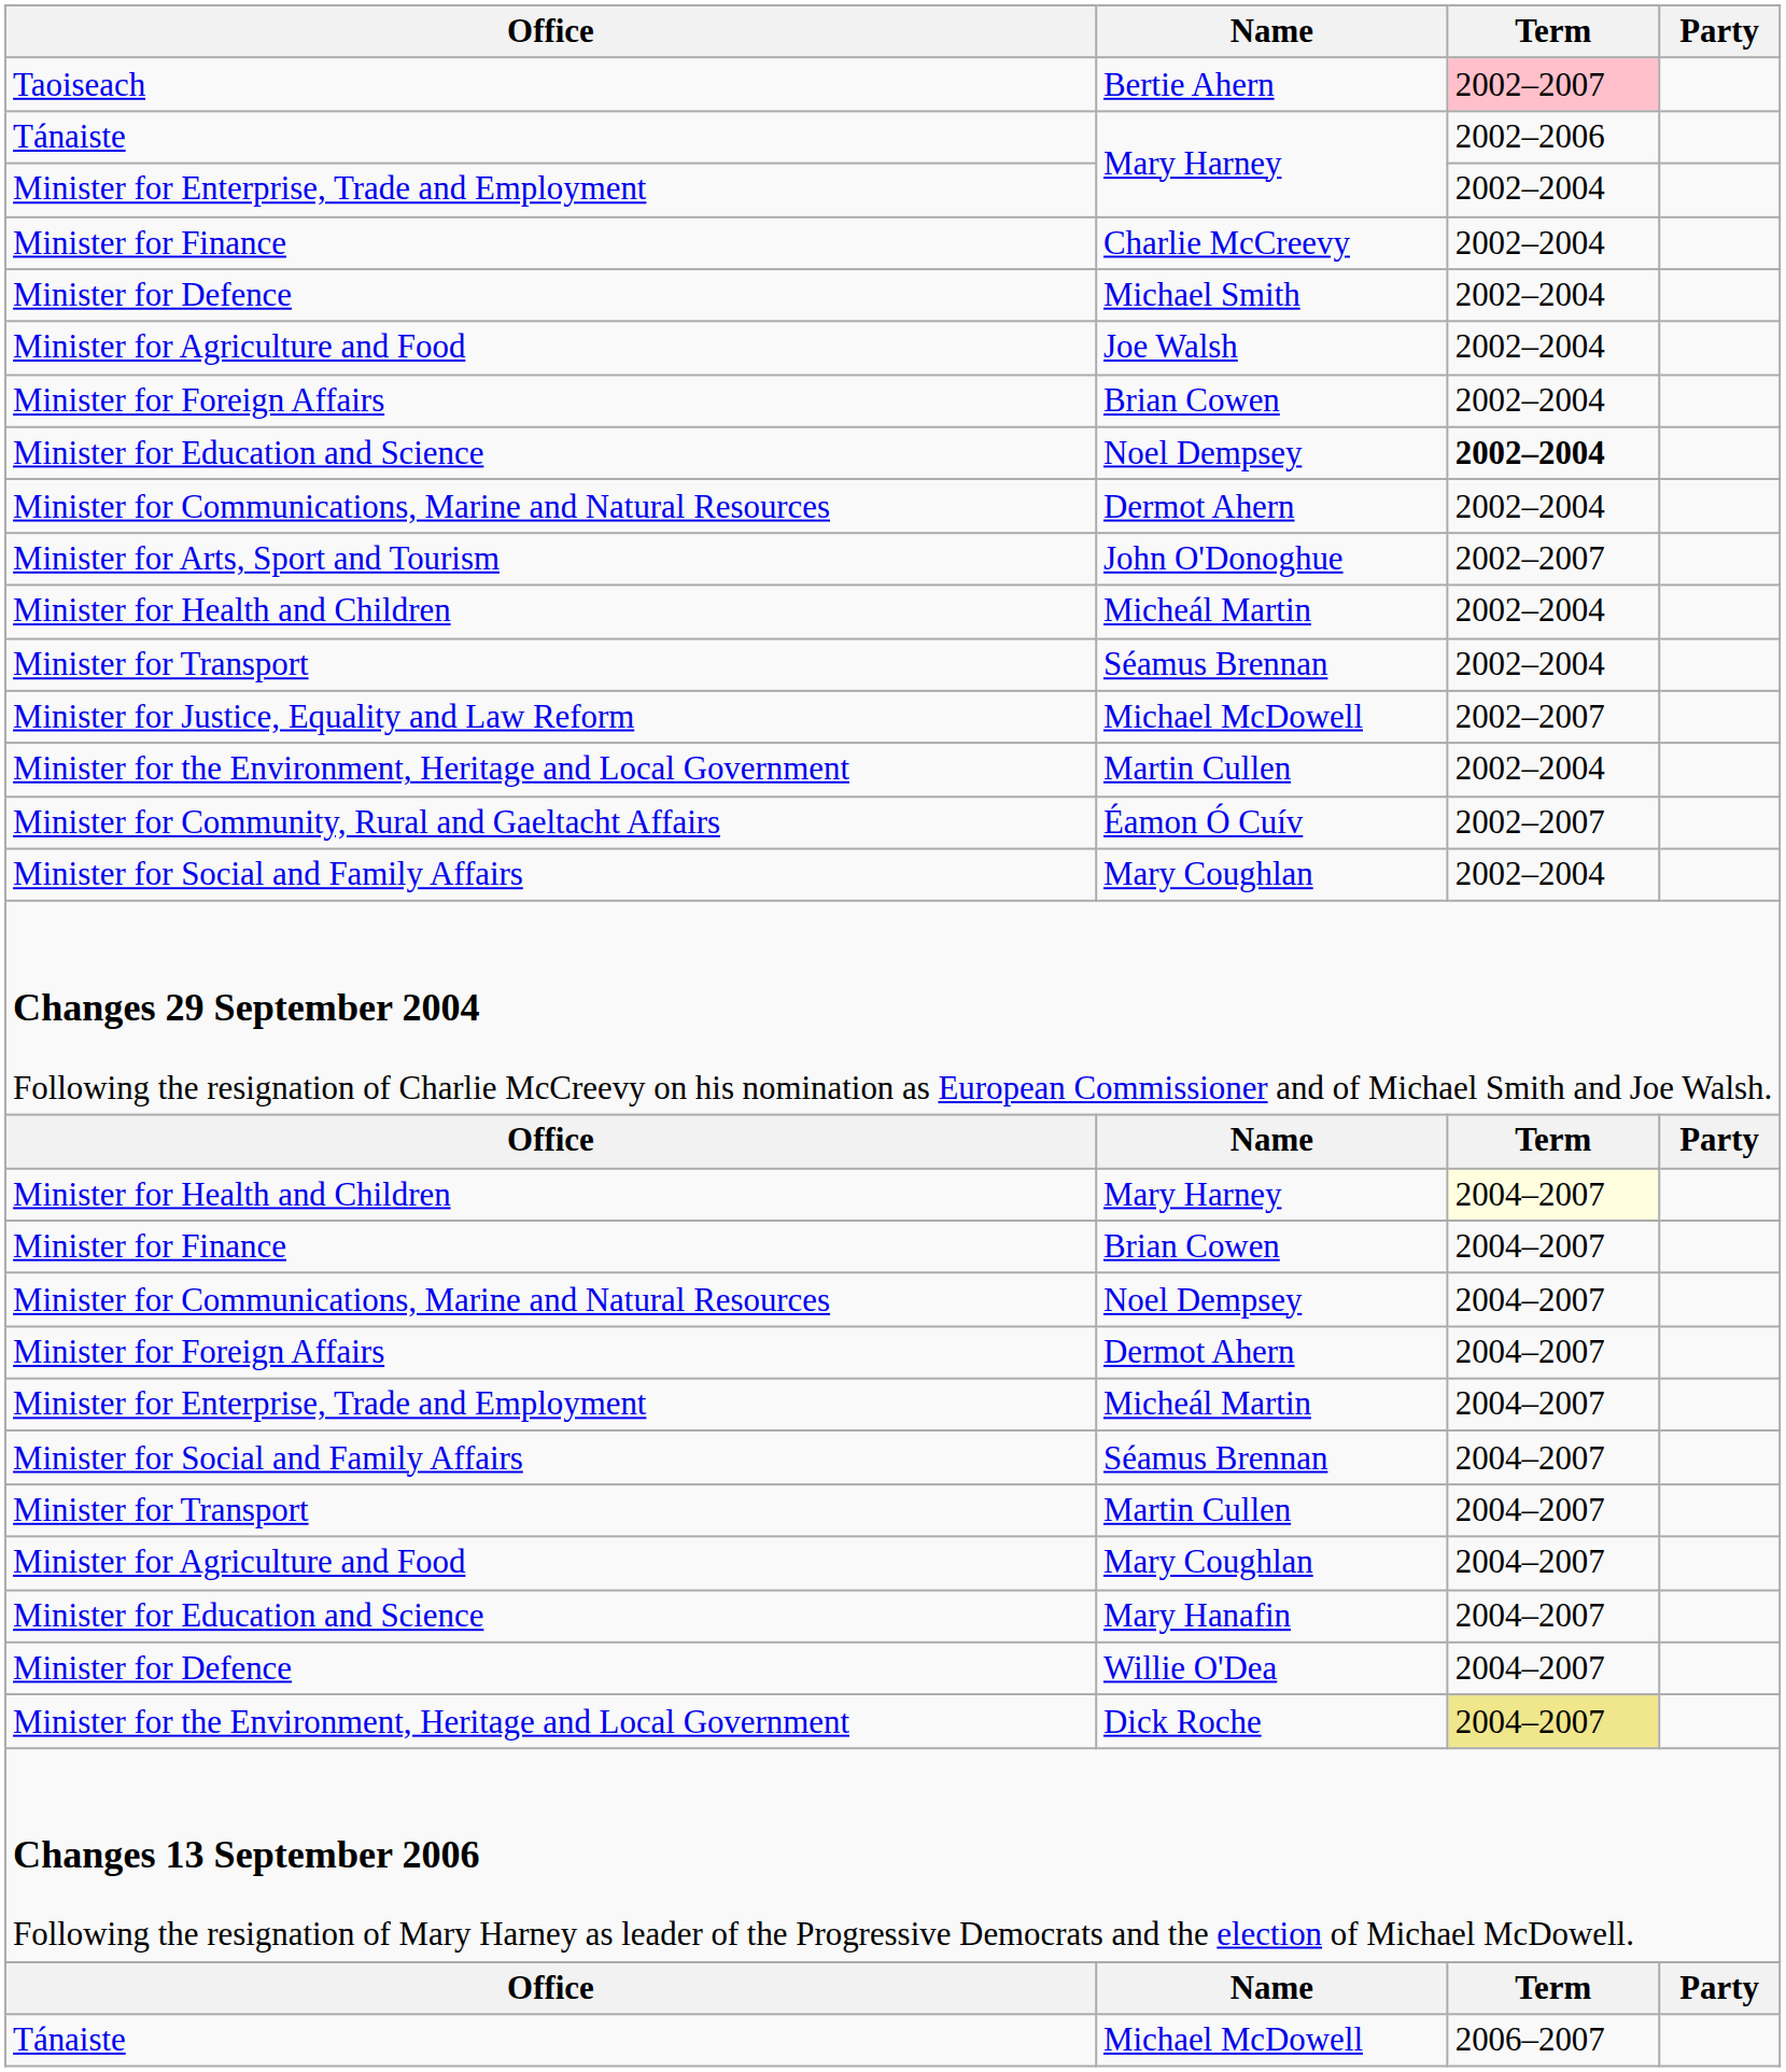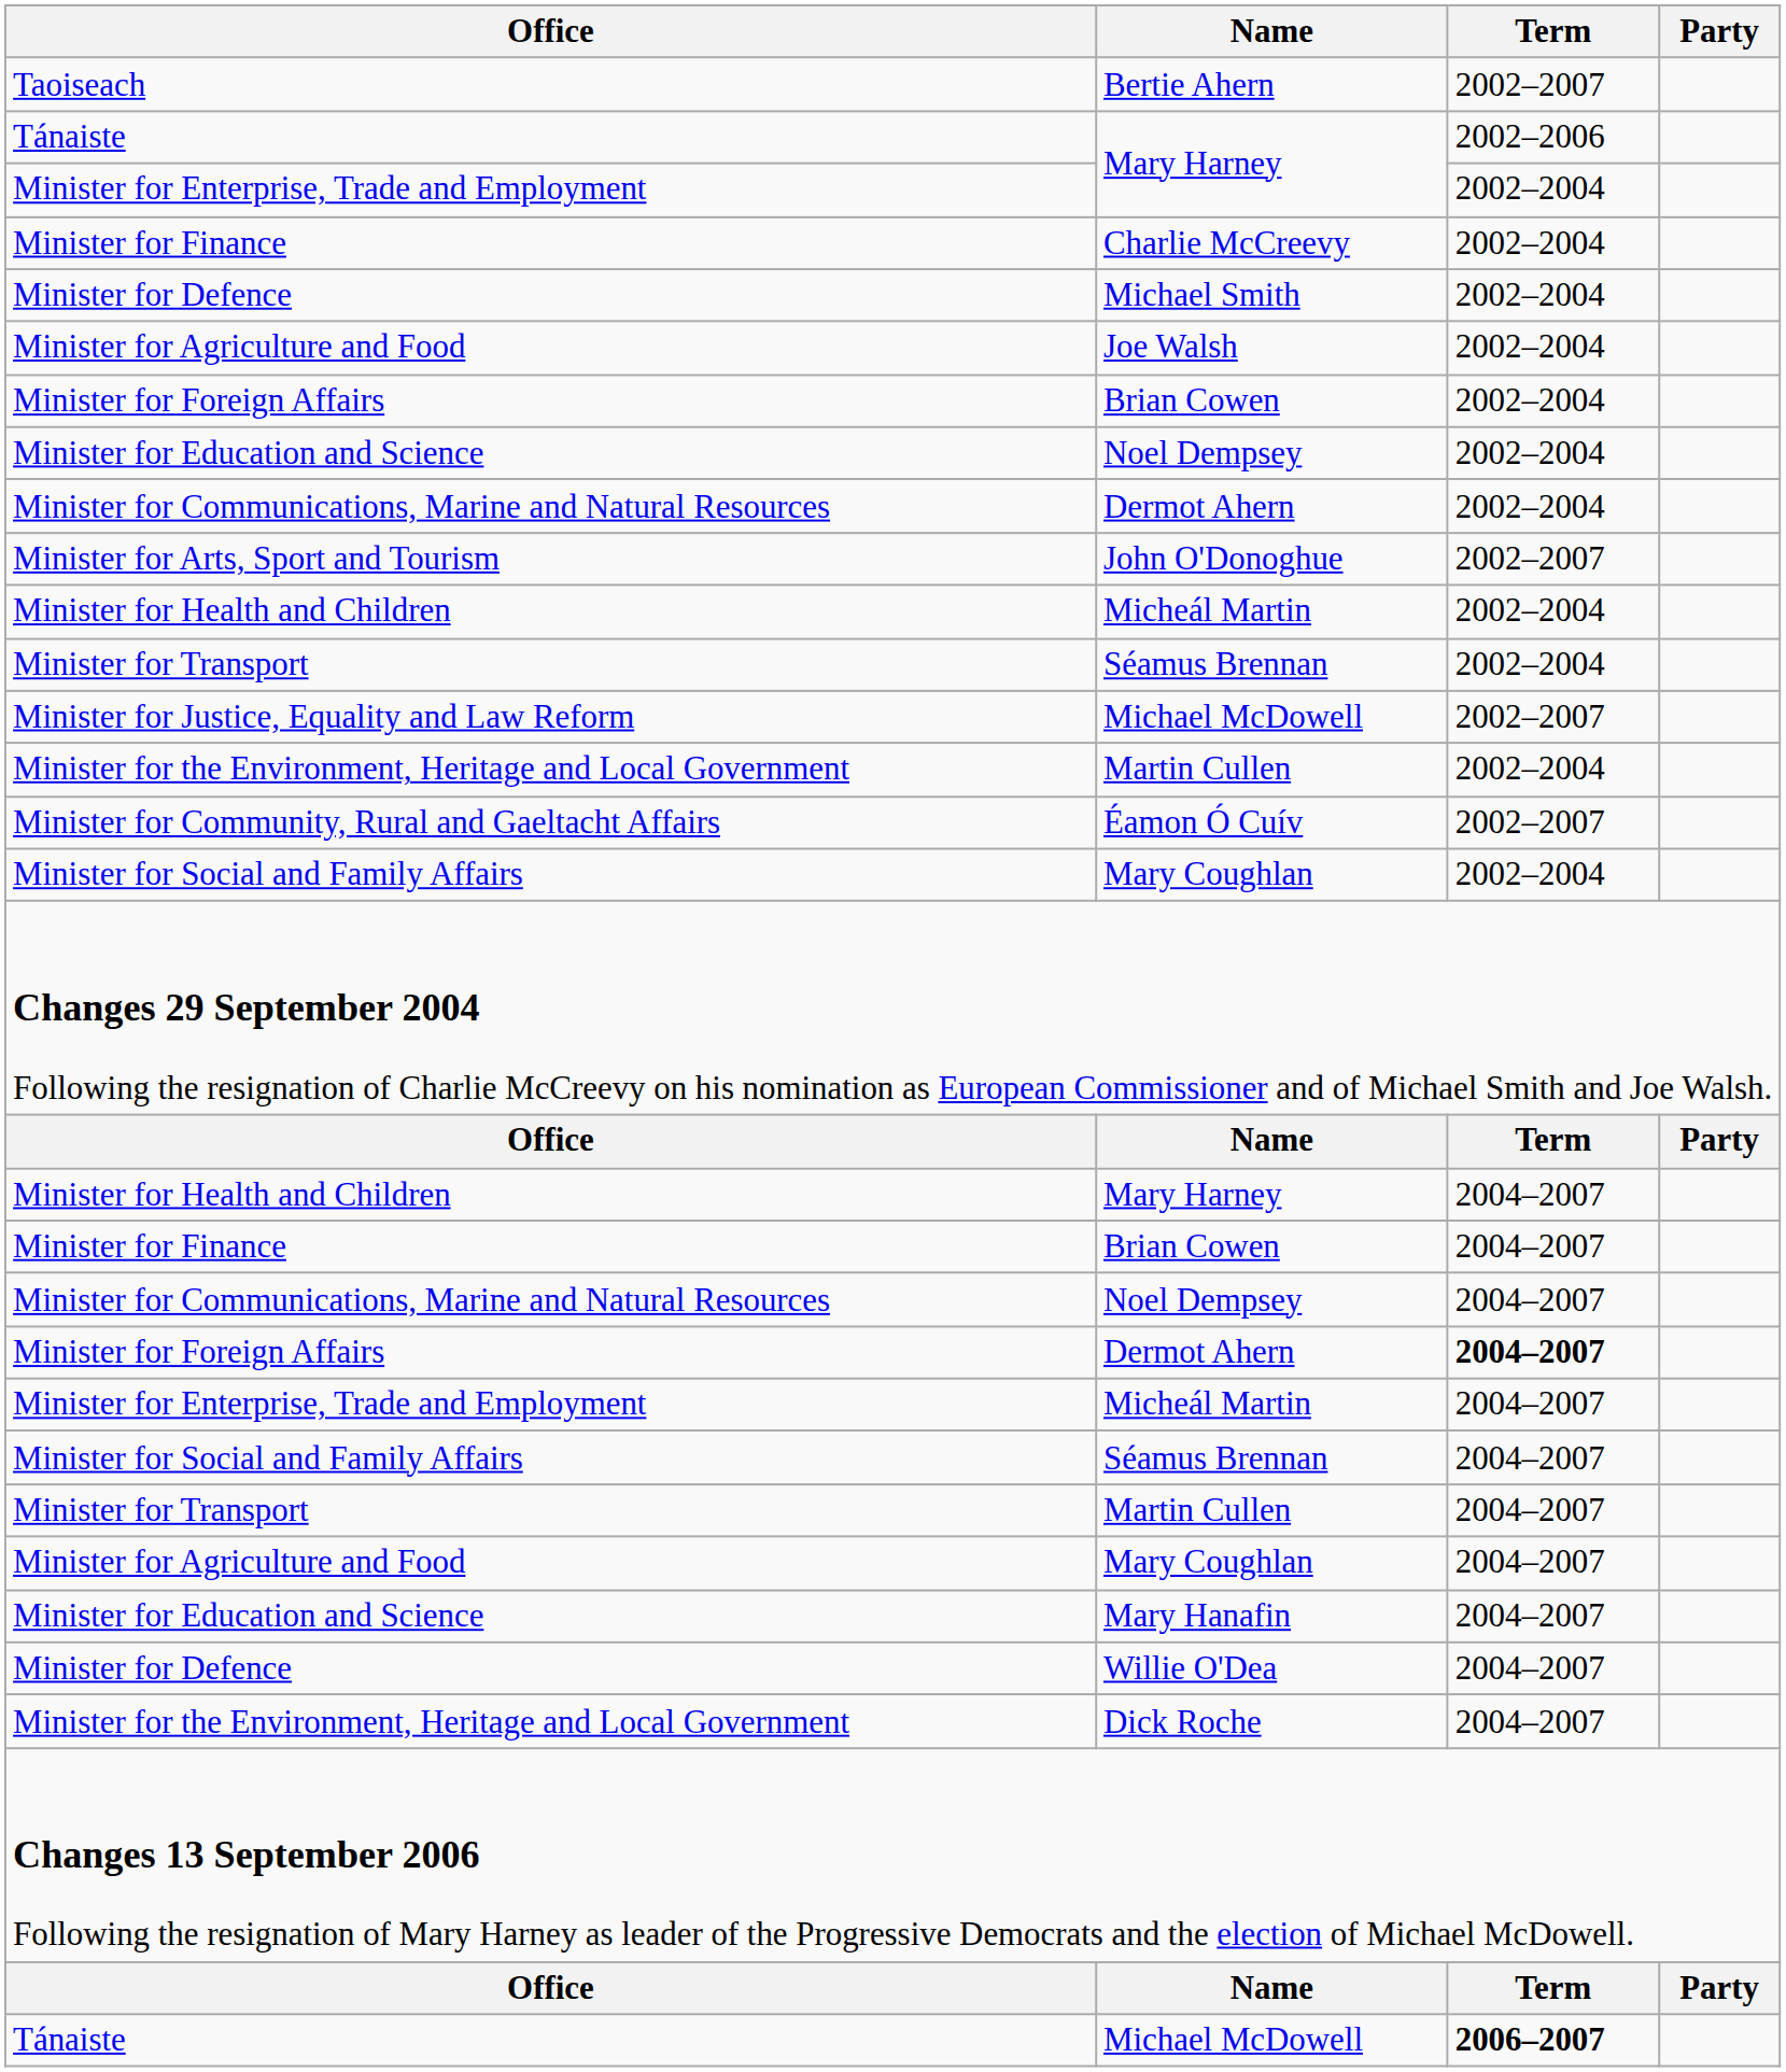Bertie Ahern | Term: pink background -> no background
Minister for Education and Science / Noel Dempsey | Term: bold -> normal
Minister for Health and Children / Mary Harney | Term: lightyellow background -> no background
Minister for Foreign Affairs / Dermot Ahern | Term: normal -> bold
Dick Roche | Term: khaki background -> no background
Tánaiste / Michael McDowell | Term: normal -> bold
